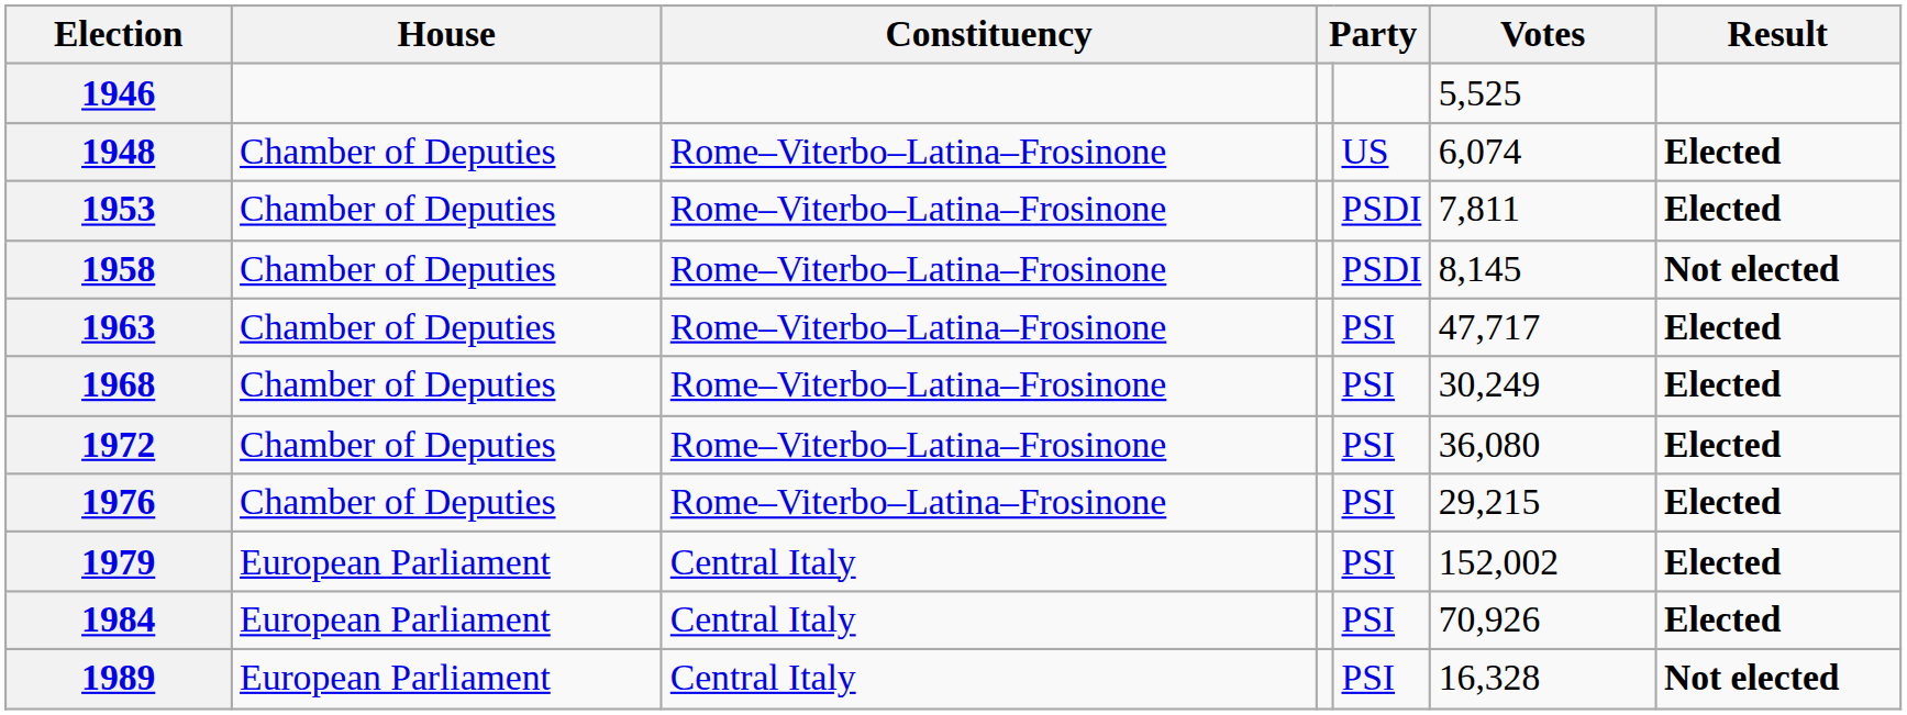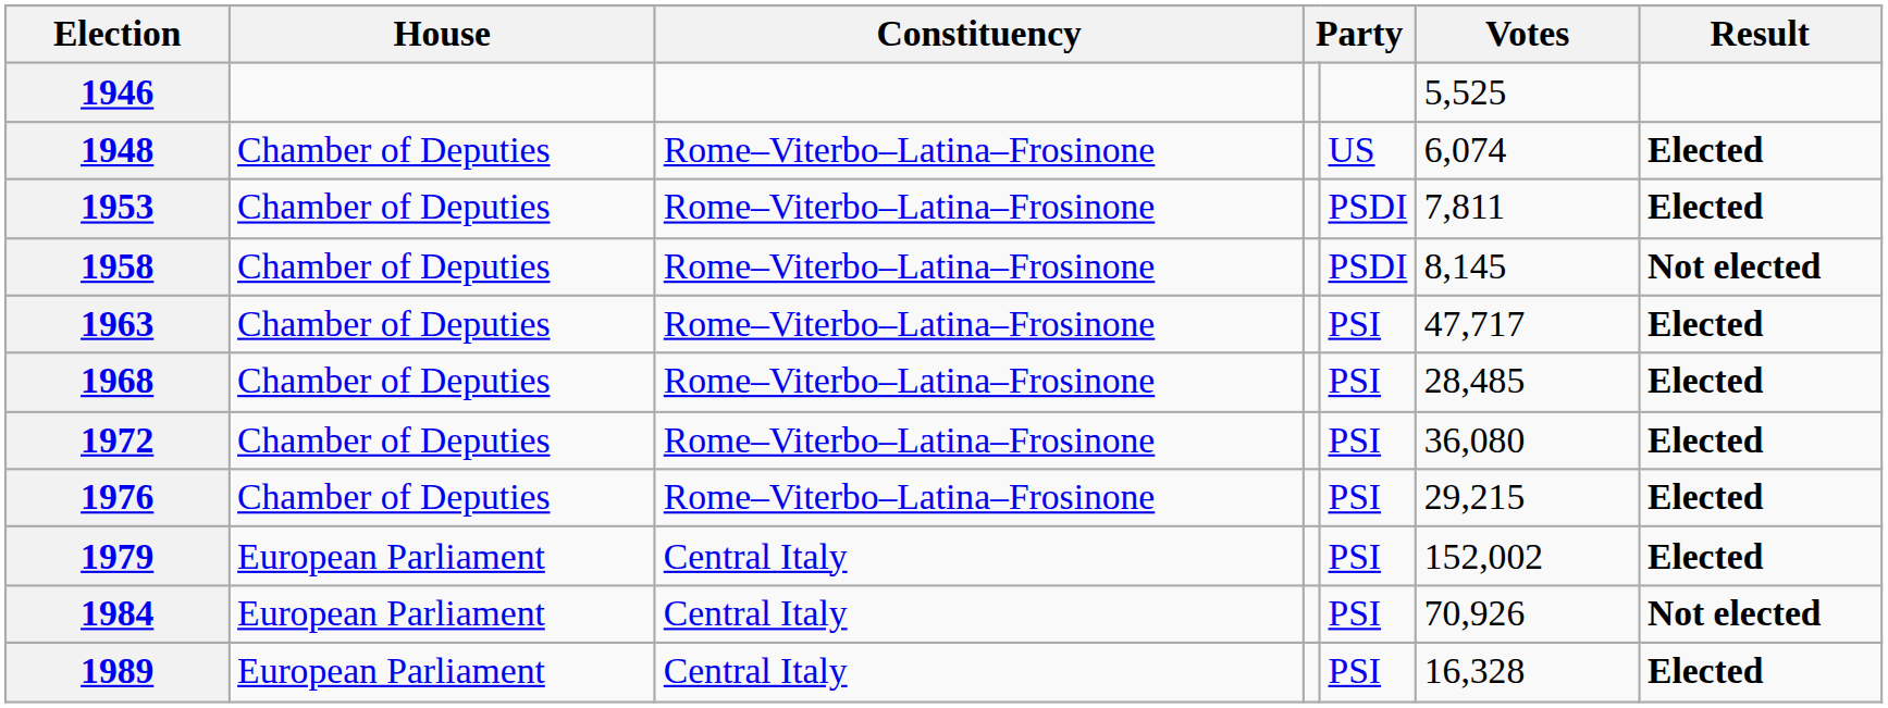1968 | Votes: 30,249 -> 28,485
1984 | Result: Elected -> Not elected
1989 | Result: Not elected -> Elected
